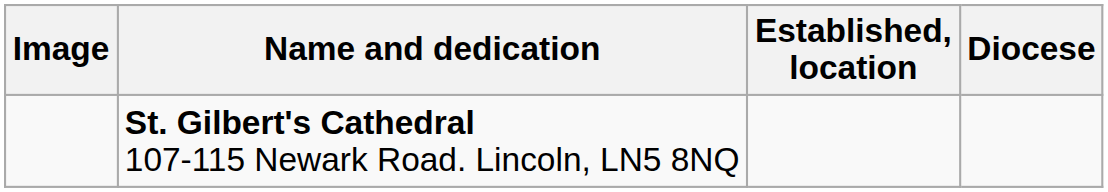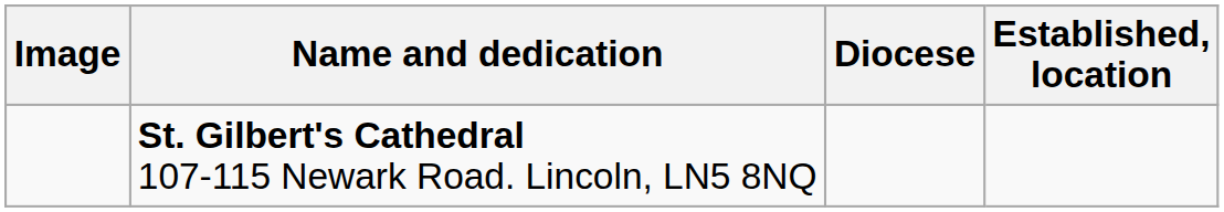columns swapped: Diocese <-> Established, location
